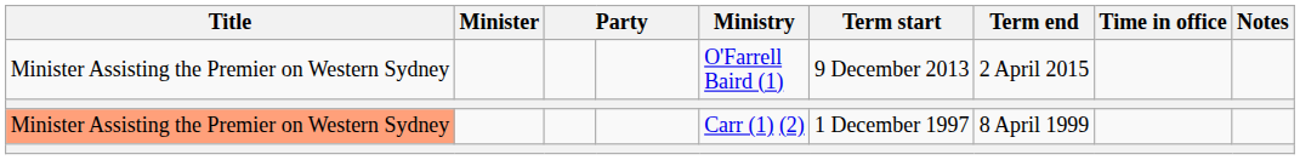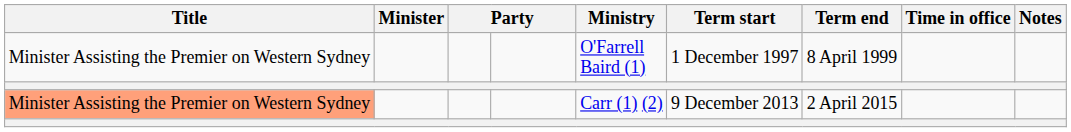row 2 | Term start: 9 December 2013 -> 1 December 1997
row 2 | Term end: 2 April 2015 -> 8 April 1999
row 4 | Term start: 1 December 1997 -> 9 December 2013
row 4 | Term end: 8 April 1999 -> 2 April 2015
